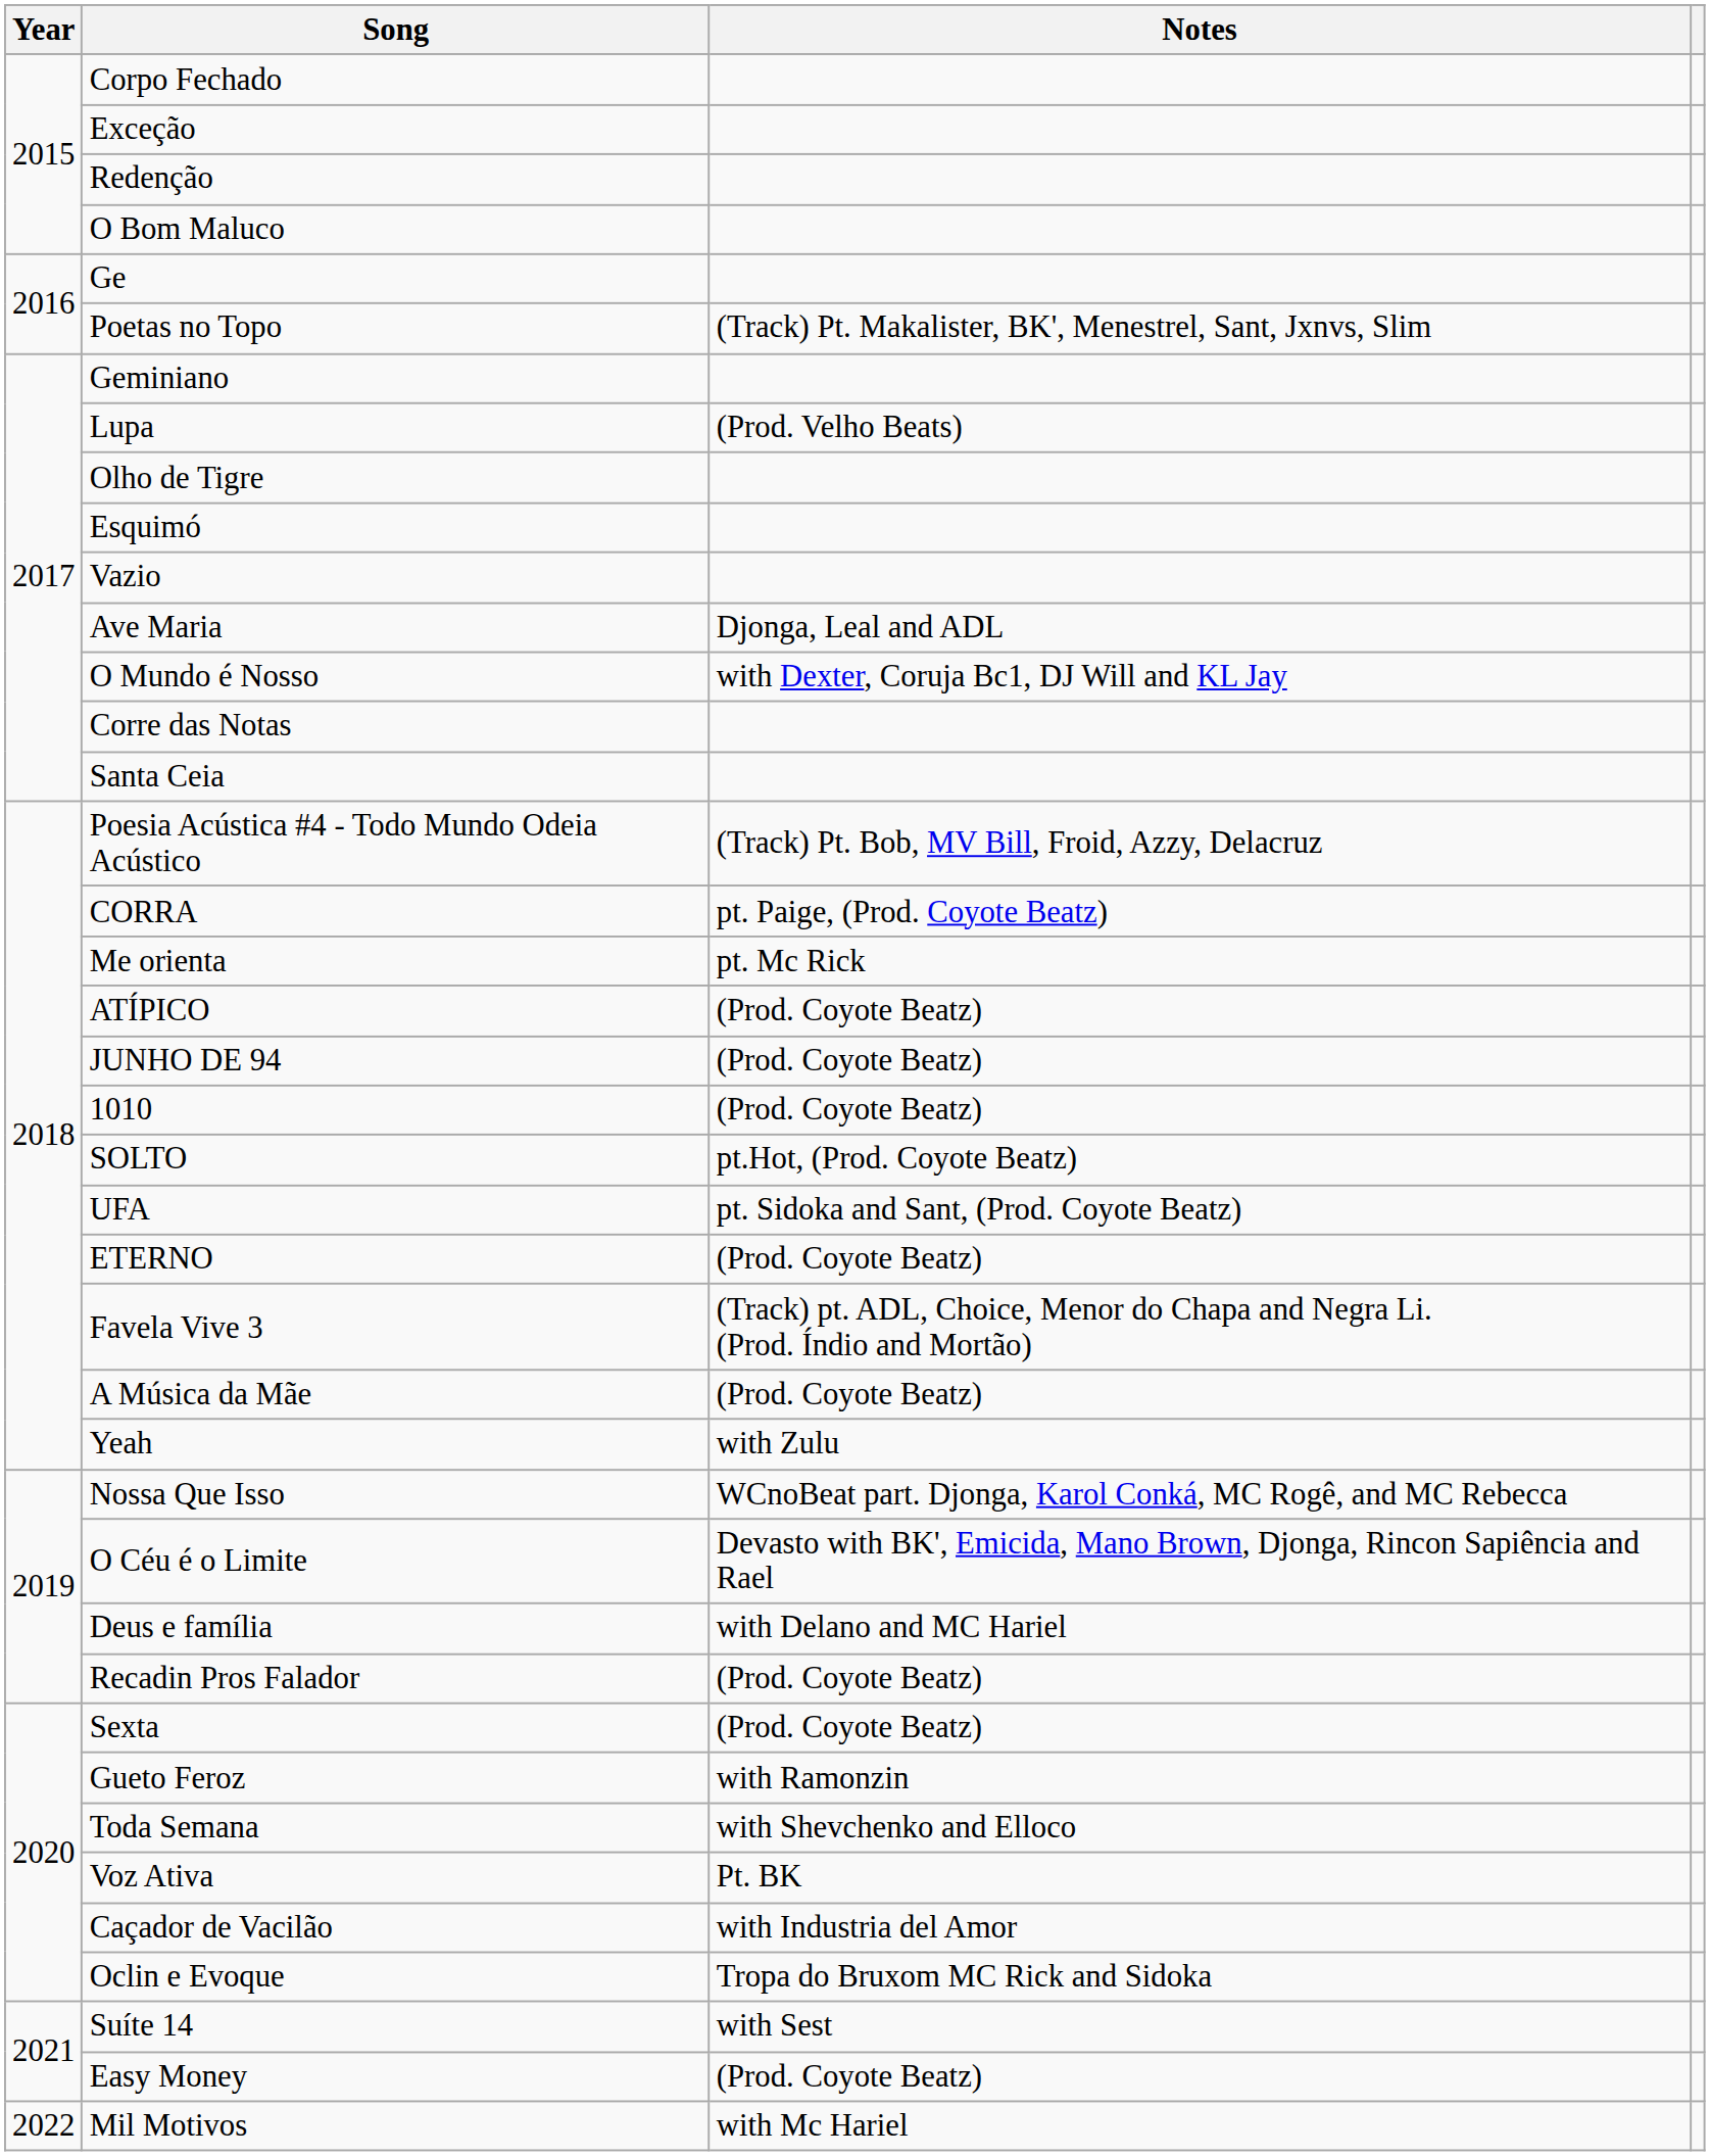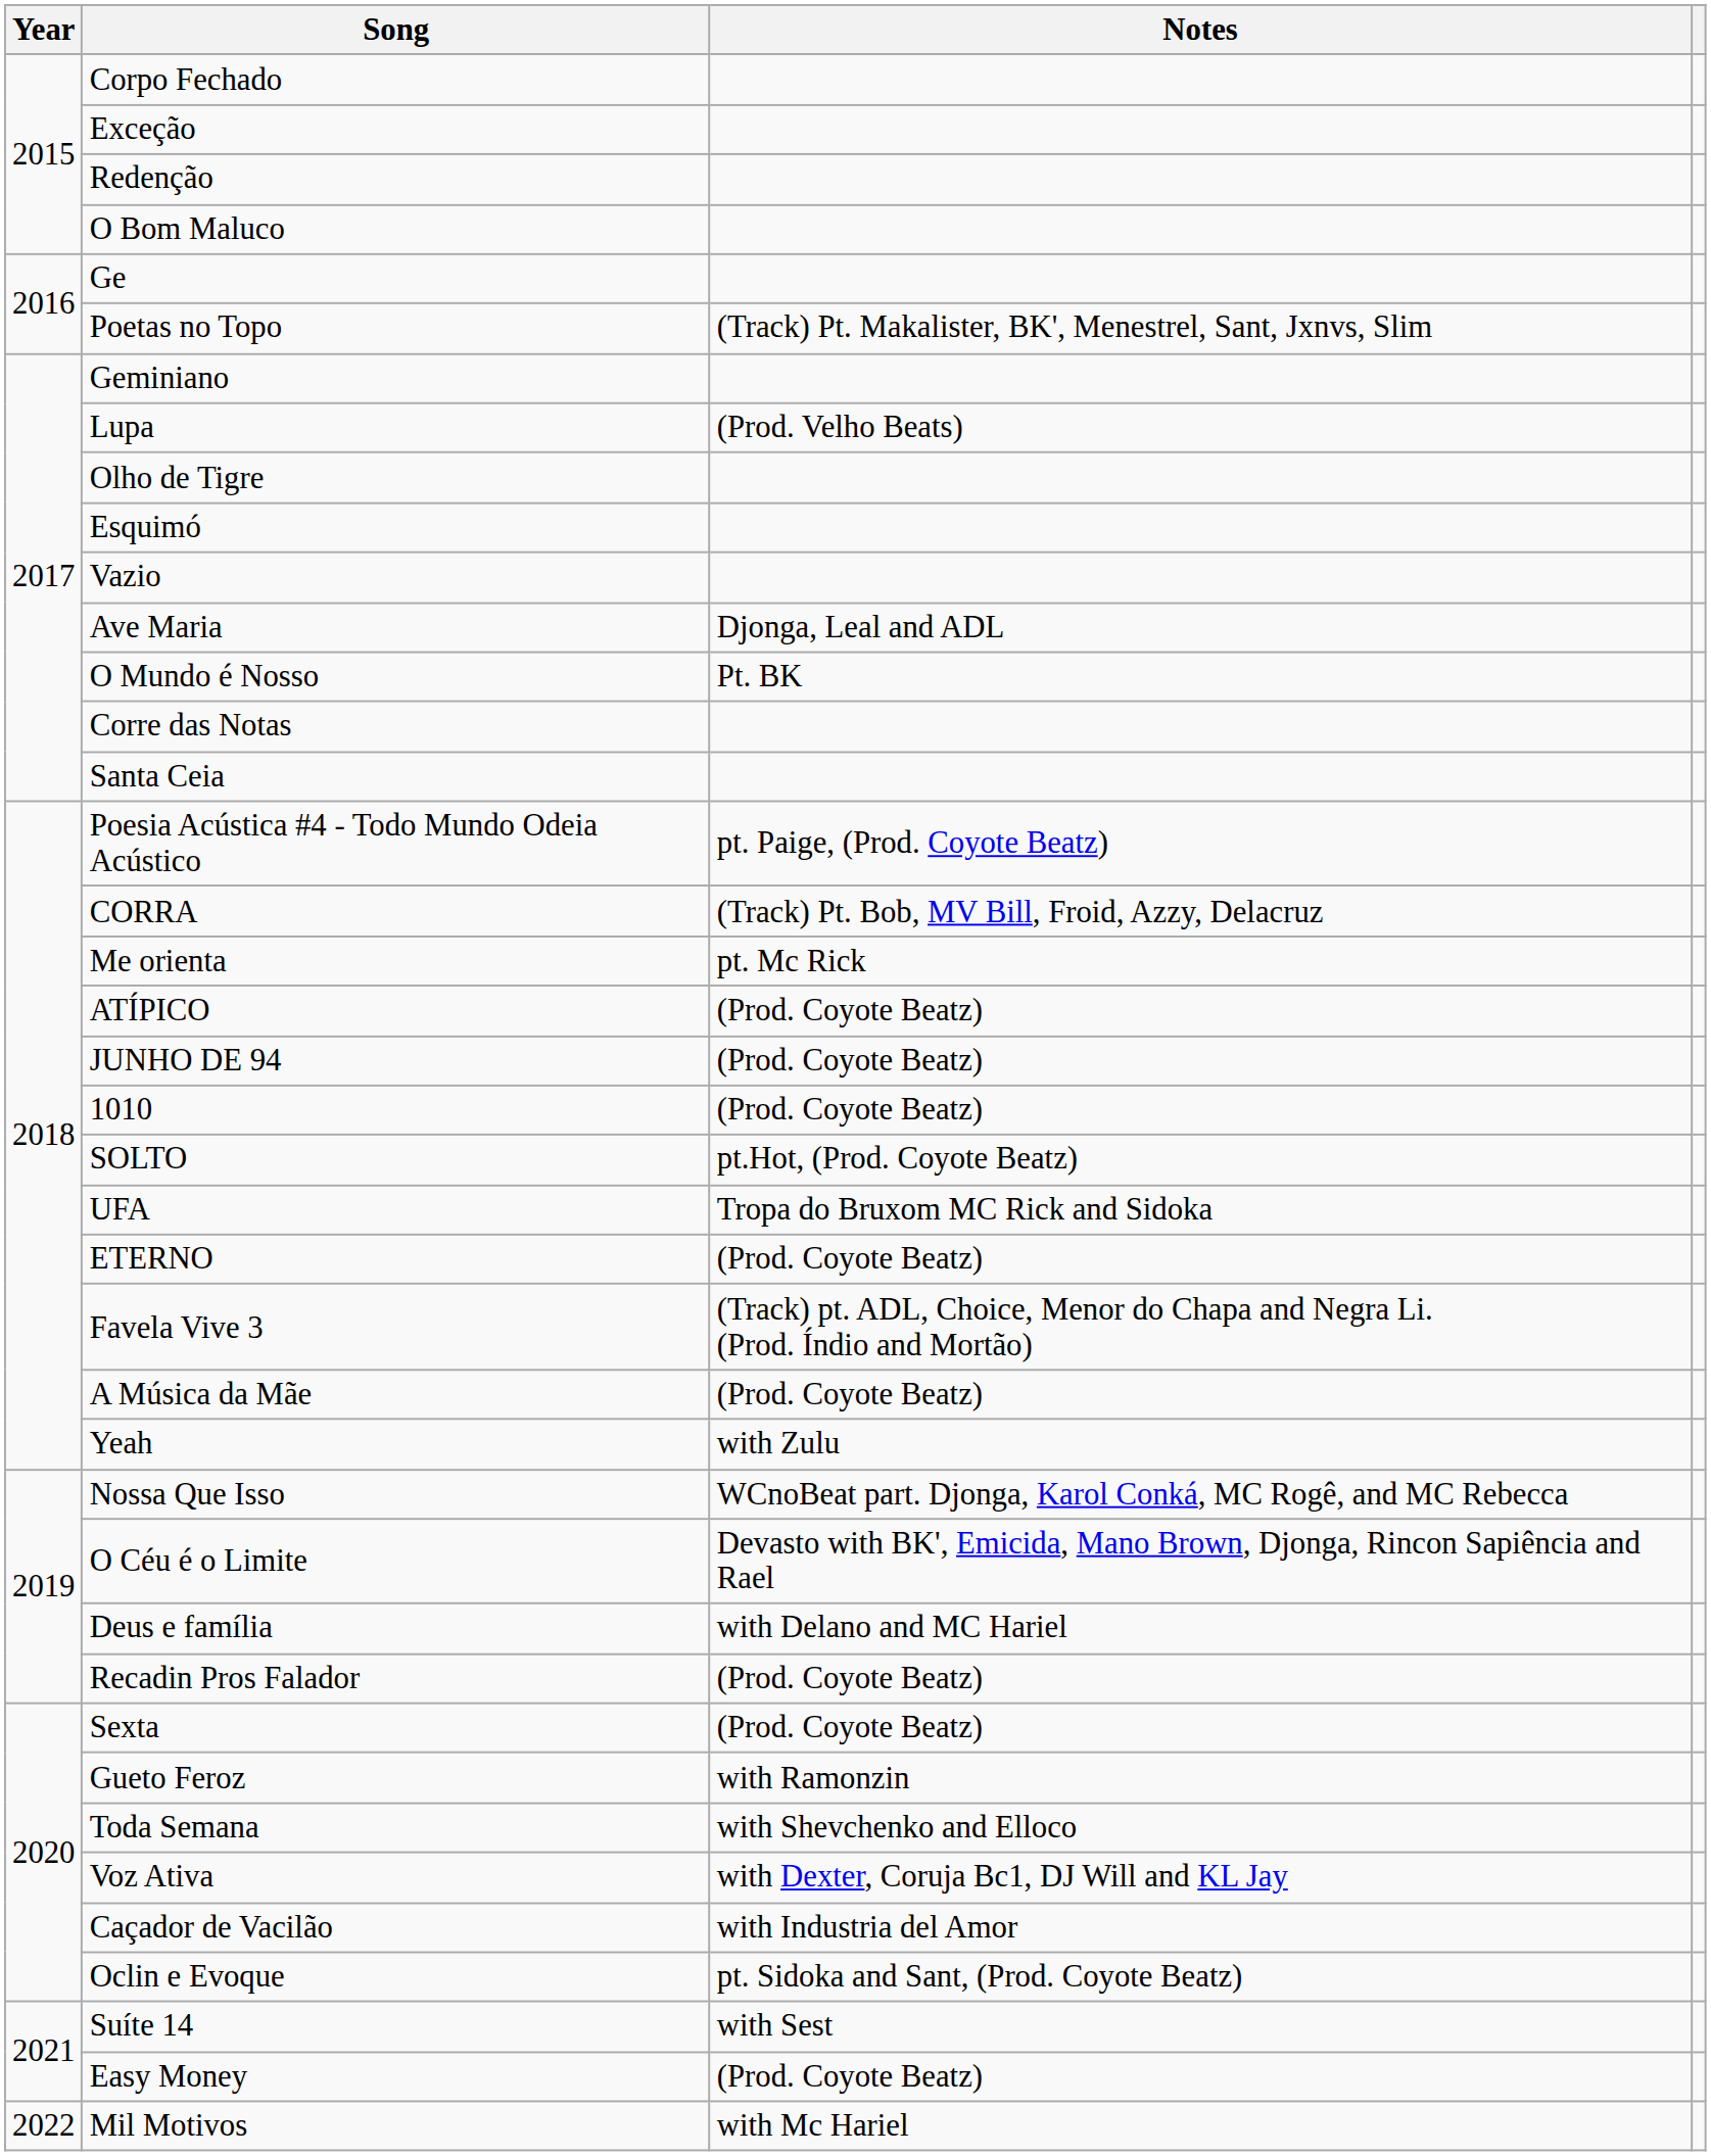O Mundo é Nosso | Notes: with Dexter, Coruja Bc1, DJ Will and KL Jay -> Pt. BK
Poesia Acústica #4 - Todo Mundo Odeia Acústico | Notes: (Track) Pt. Bob, MV Bill, Froid, Azzy, Delacruz -> pt. Paige, (Prod. Coyote Beatz)
CORRA | Notes: pt. Paige, (Prod. Coyote Beatz) -> (Track) Pt. Bob, MV Bill, Froid, Azzy, Delacruz
UFA | Notes: pt. Sidoka and Sant, (Prod. Coyote Beatz) -> Tropa do Bruxom MC Rick and Sidoka
Voz Ativa | Notes: Pt. BK -> with Dexter, Coruja Bc1, DJ Will and KL Jay
Oclin e Evoque | Notes: Tropa do Bruxom MC Rick and Sidoka -> pt. Sidoka and Sant, (Prod. Coyote Beatz)
